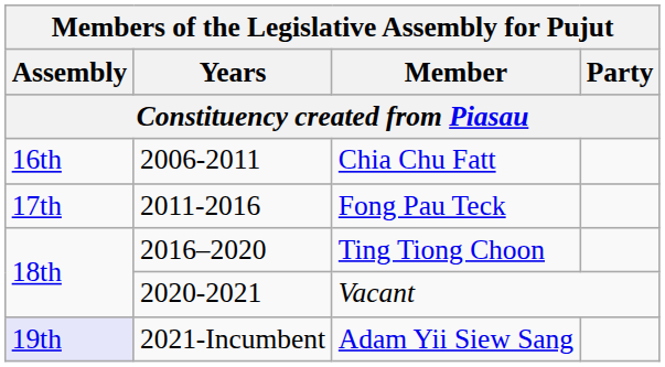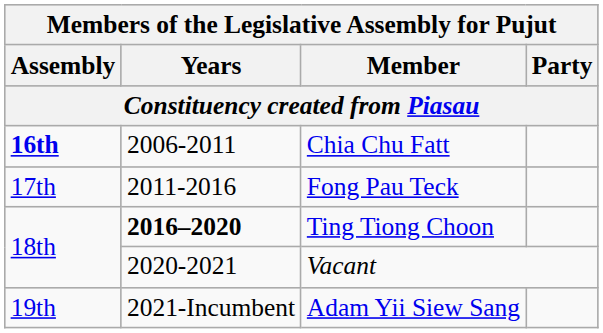Chia Chu Fatt | Assembly: normal -> bold
Ting Tiong Choon | Years: normal -> bold
Adam Yii Siew Sang | Assembly: lavender background -> no background
